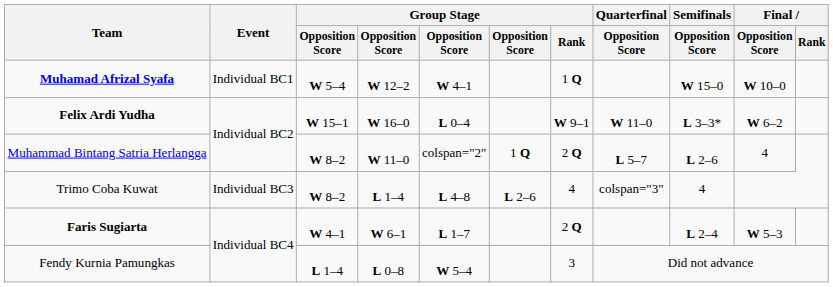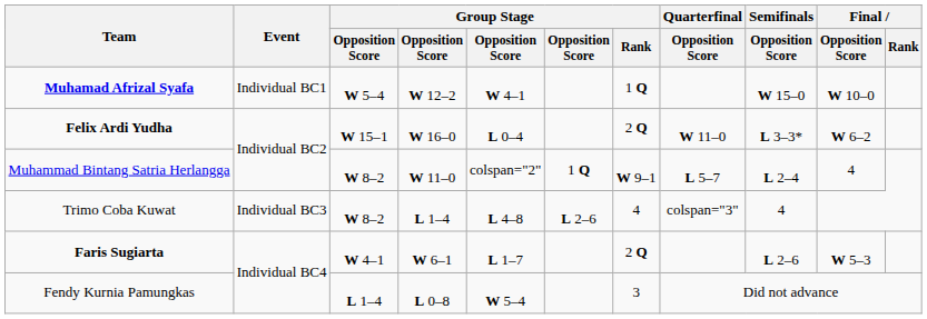Felix Ardi Yudha | Group Stage / Rank: W 9–1 -> 2 Q
Muhammad Bintang Satria Herlangga | Group Stage / Rank: 2 Q -> W 9–1
Muhammad Bintang Satria Herlangga | Semifinals / Opposition Score: L 2–6 -> L 2–4
Faris Sugiarta | Semifinals / Opposition Score: L 2–4 -> L 2–6
